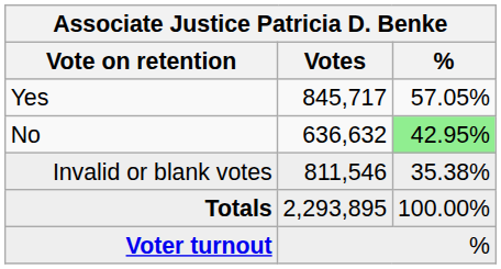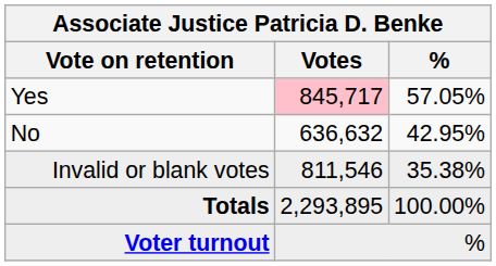Yes | Votes: no background -> pink background
No | %: lightgreen background -> no background
